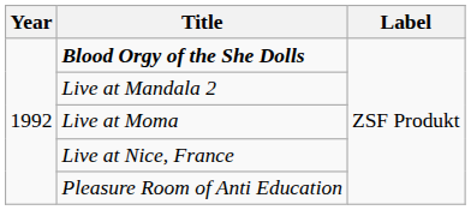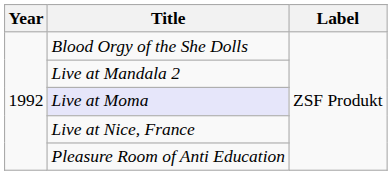Blood Orgy of the She Dolls | Title: bold -> normal
Live at Moma | Title: no background -> lavender background
